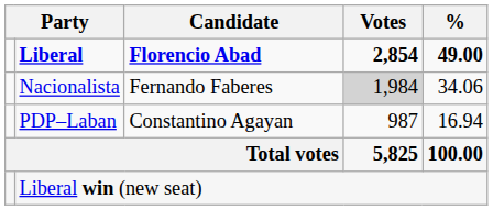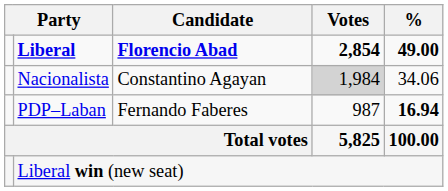Nacionalista | Candidate: Fernando Faberes -> Constantino Agayan
PDP–Laban | Candidate: Constantino Agayan -> Fernando Faberes
PDP–Laban | %: normal -> bold
